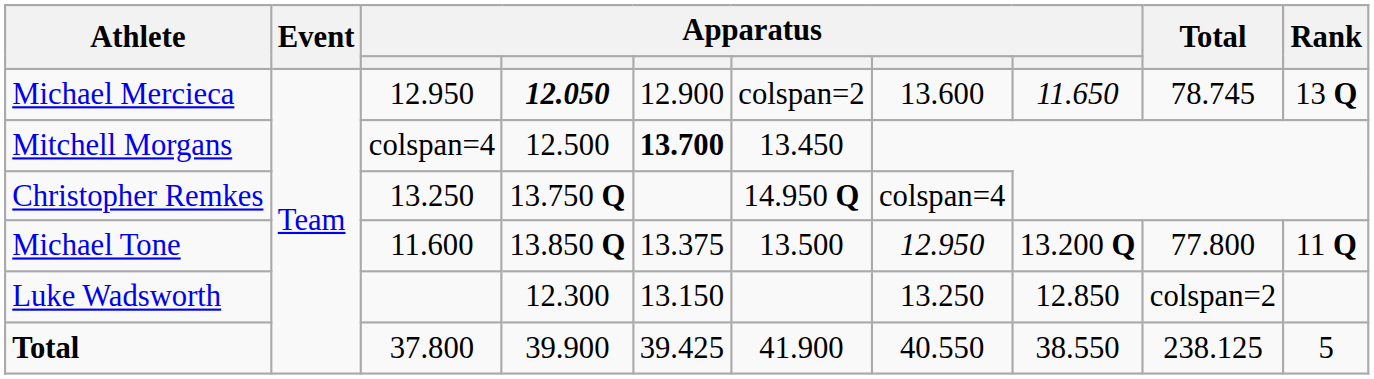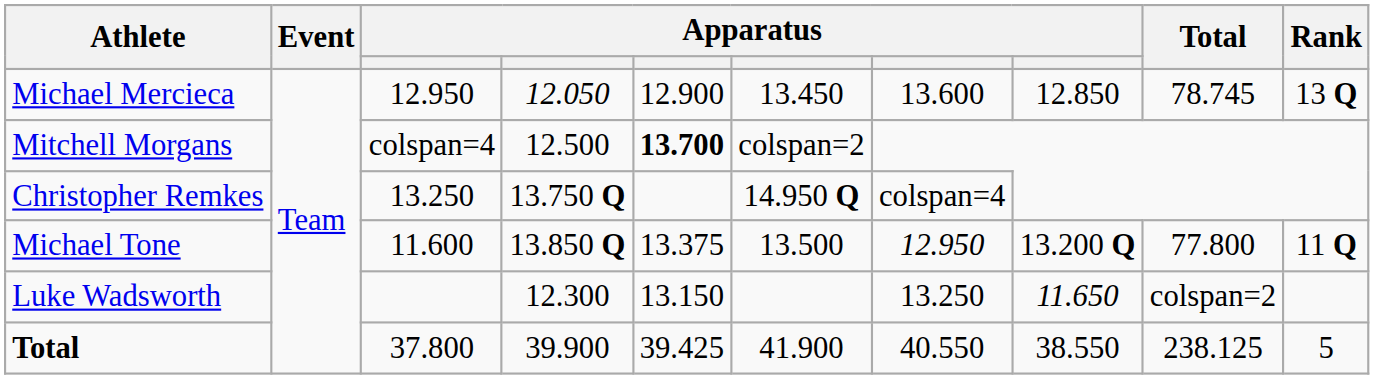Michael Mercieca | column 4: bold -> normal
Michael Mercieca | column 6: colspan=2 -> 13.450
Michael Mercieca | column 8: 11.650 -> 12.850
Mitchell Morgans | column 6: 13.450 -> colspan=2
Luke Wadsworth | column 8: 12.850 -> 11.650
